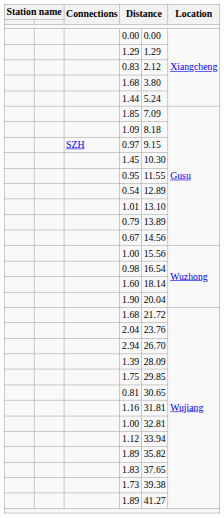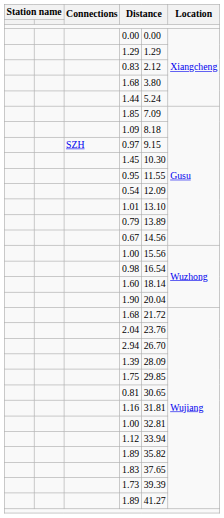0.54 | column 5: 12.89 -> 12.09
1.73 | column 5: 39.38 -> 39.39
